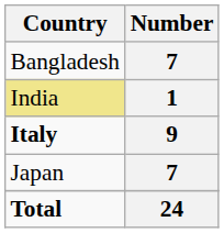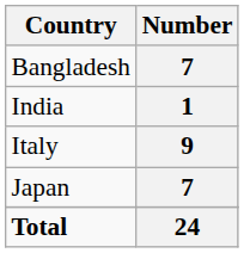India | Country: khaki background -> no background
Italy | Country: bold -> normal
